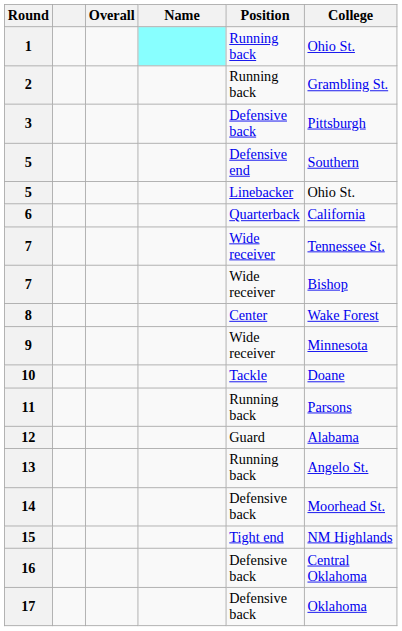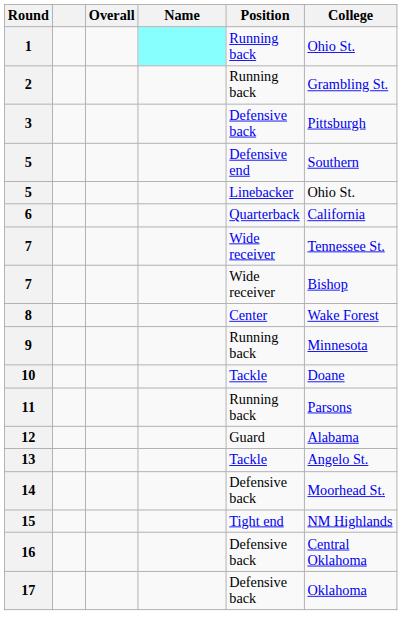9 | Position: Wide receiver -> Running back
13 | Position: Running back -> Tackle
